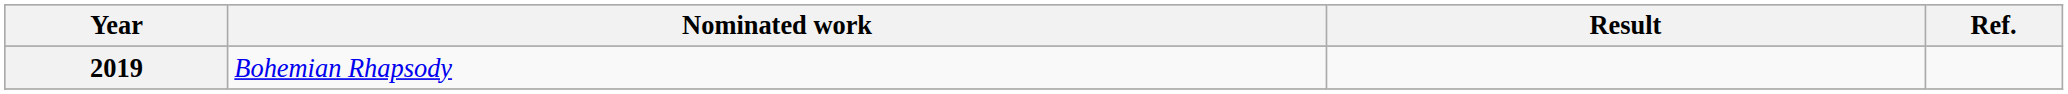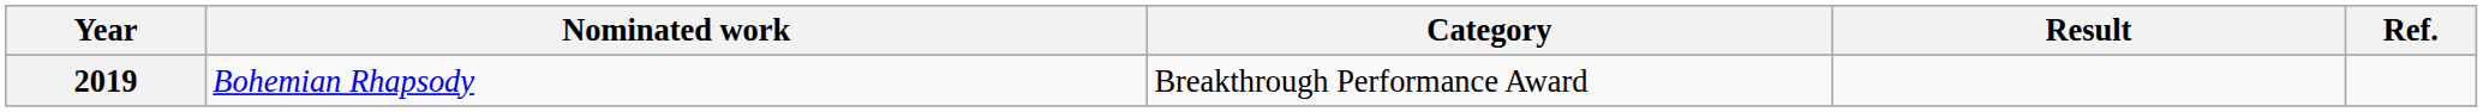+ column: Category | Breakthrough Performance Award
